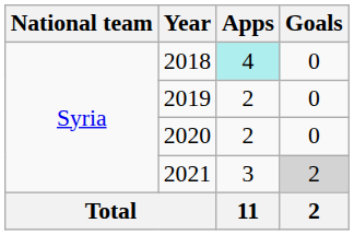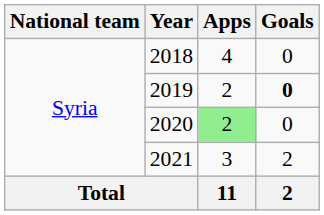2018 | Apps: paleturquoise background -> no background
2019 | Goals: normal -> bold
2020 | Apps: no background -> lightgreen background
2021 | Goals: lightgrey background -> no background
